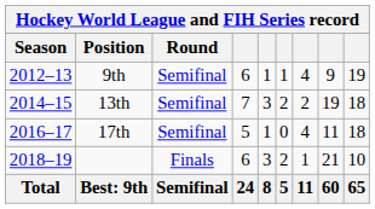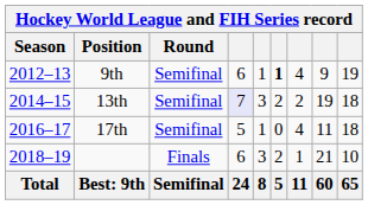9th | column 6: normal -> bold
13th | column 4: no background -> lavender background
